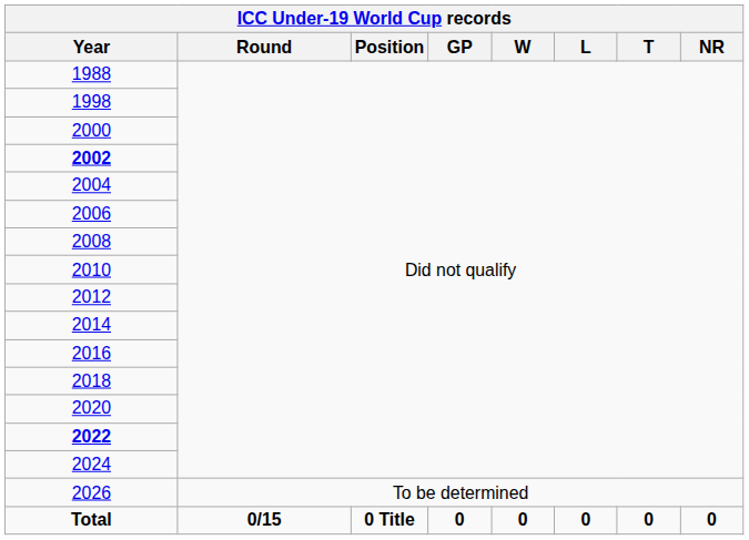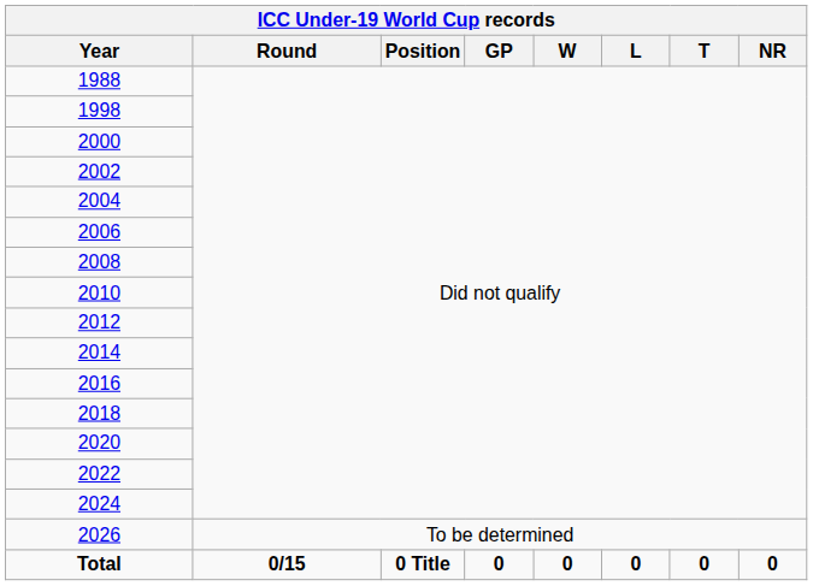2002 | Year: bold -> normal
2022 | Year: bold -> normal
